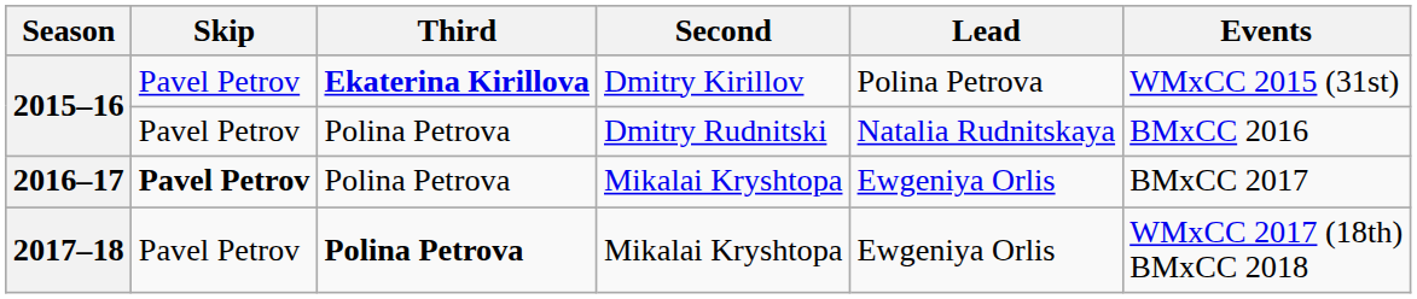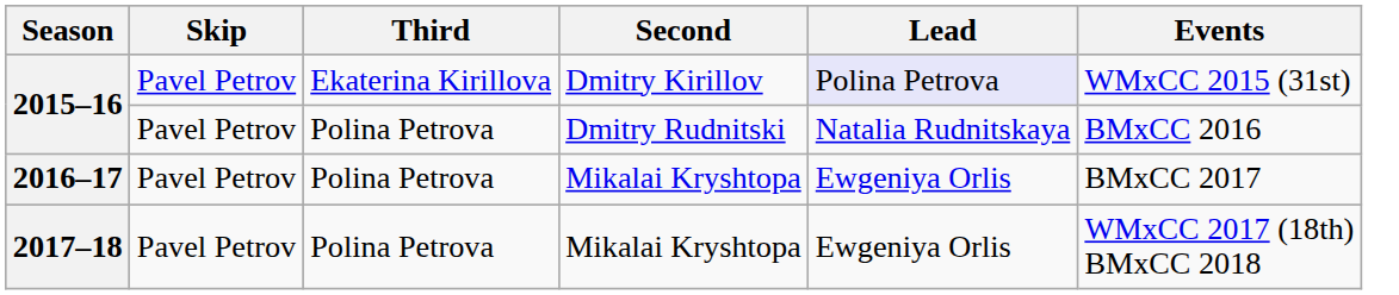2015–16 / Dmitry Kirillov | Third: bold -> normal
2015–16 / Dmitry Kirillov | Lead: no background -> lavender background
2016–17 | Skip: bold -> normal
2017–18 | Third: bold -> normal
